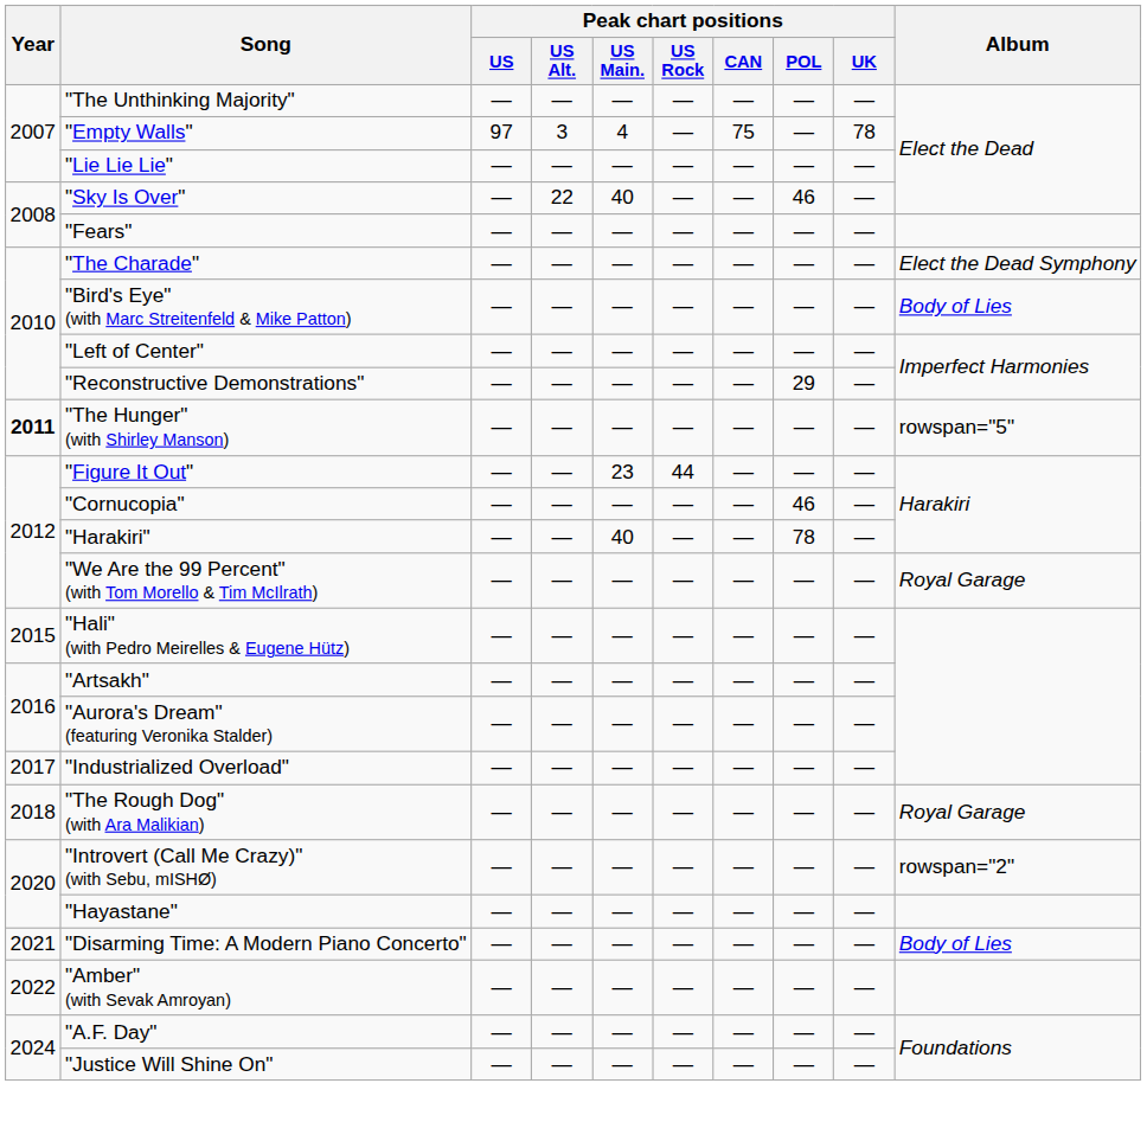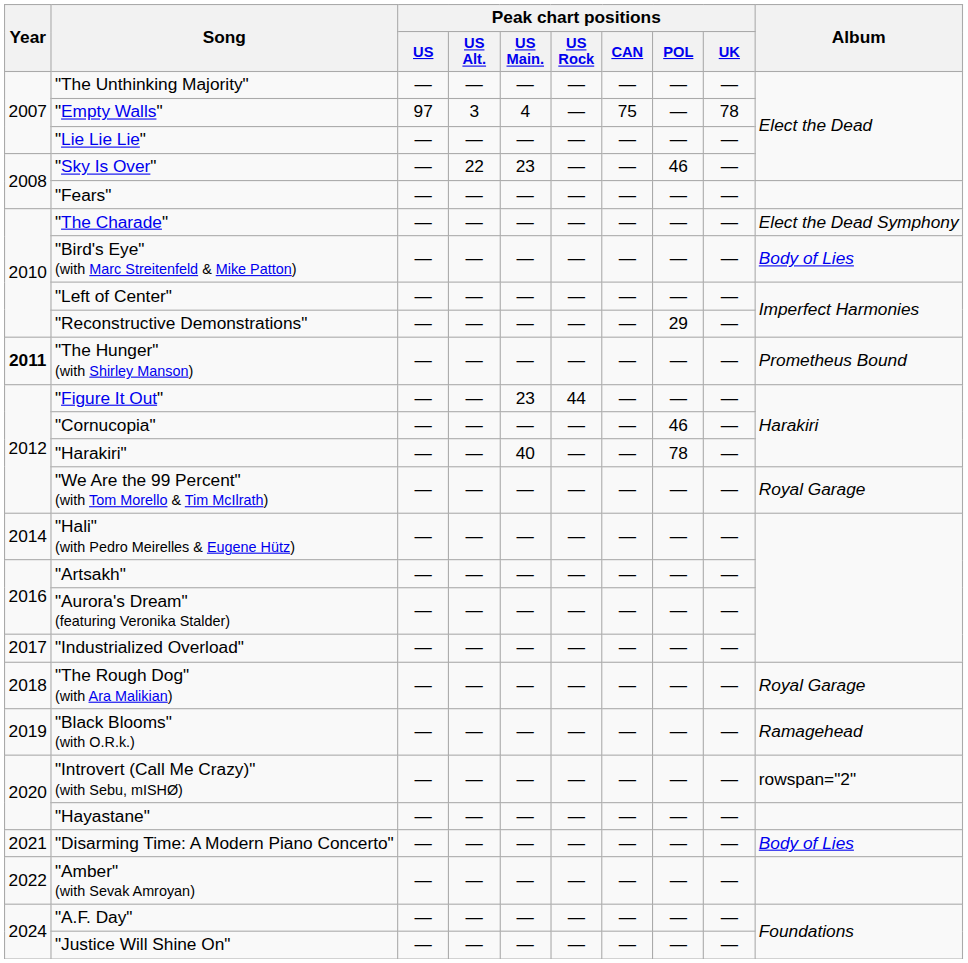"Sky Is Over" | Peak chart positions / US Main.: 40 -> 23
"The Hunger" (with Shirley Manson) | Album: rowspan="5" -> Prometheus Bound
"Hali" (with Pedro Meirelles & Eugene Hütz) | Year: 2015 -> 2014
+ row: 2019 | "Black Blooms" (with O.R.k.) | — | — | — | — | — | — | — | Ramagehead
